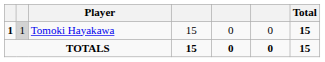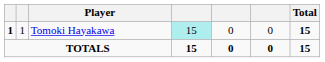row 2 | column 2: lightgrey background -> no background
row 2 | column 4: no background -> paleturquoise background
